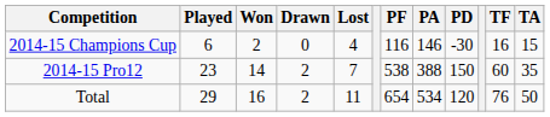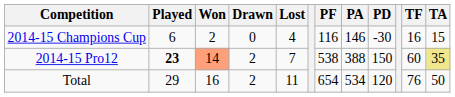2014-15 Pro12 | Played: normal -> bold
2014-15 Pro12 | Won: no background -> lightsalmon background
2014-15 Pro12 | TA: no background -> khaki background
